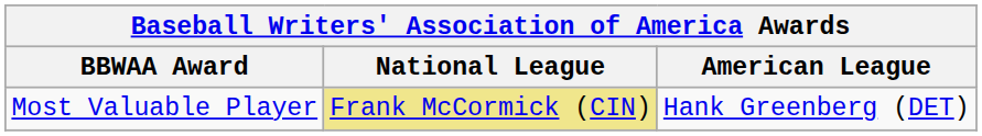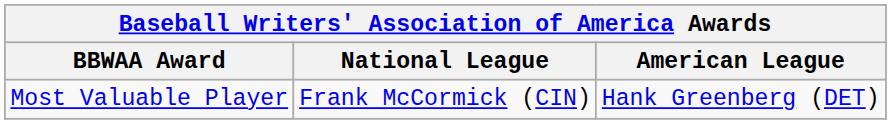Most Valuable Player | National League: khaki background -> no background
